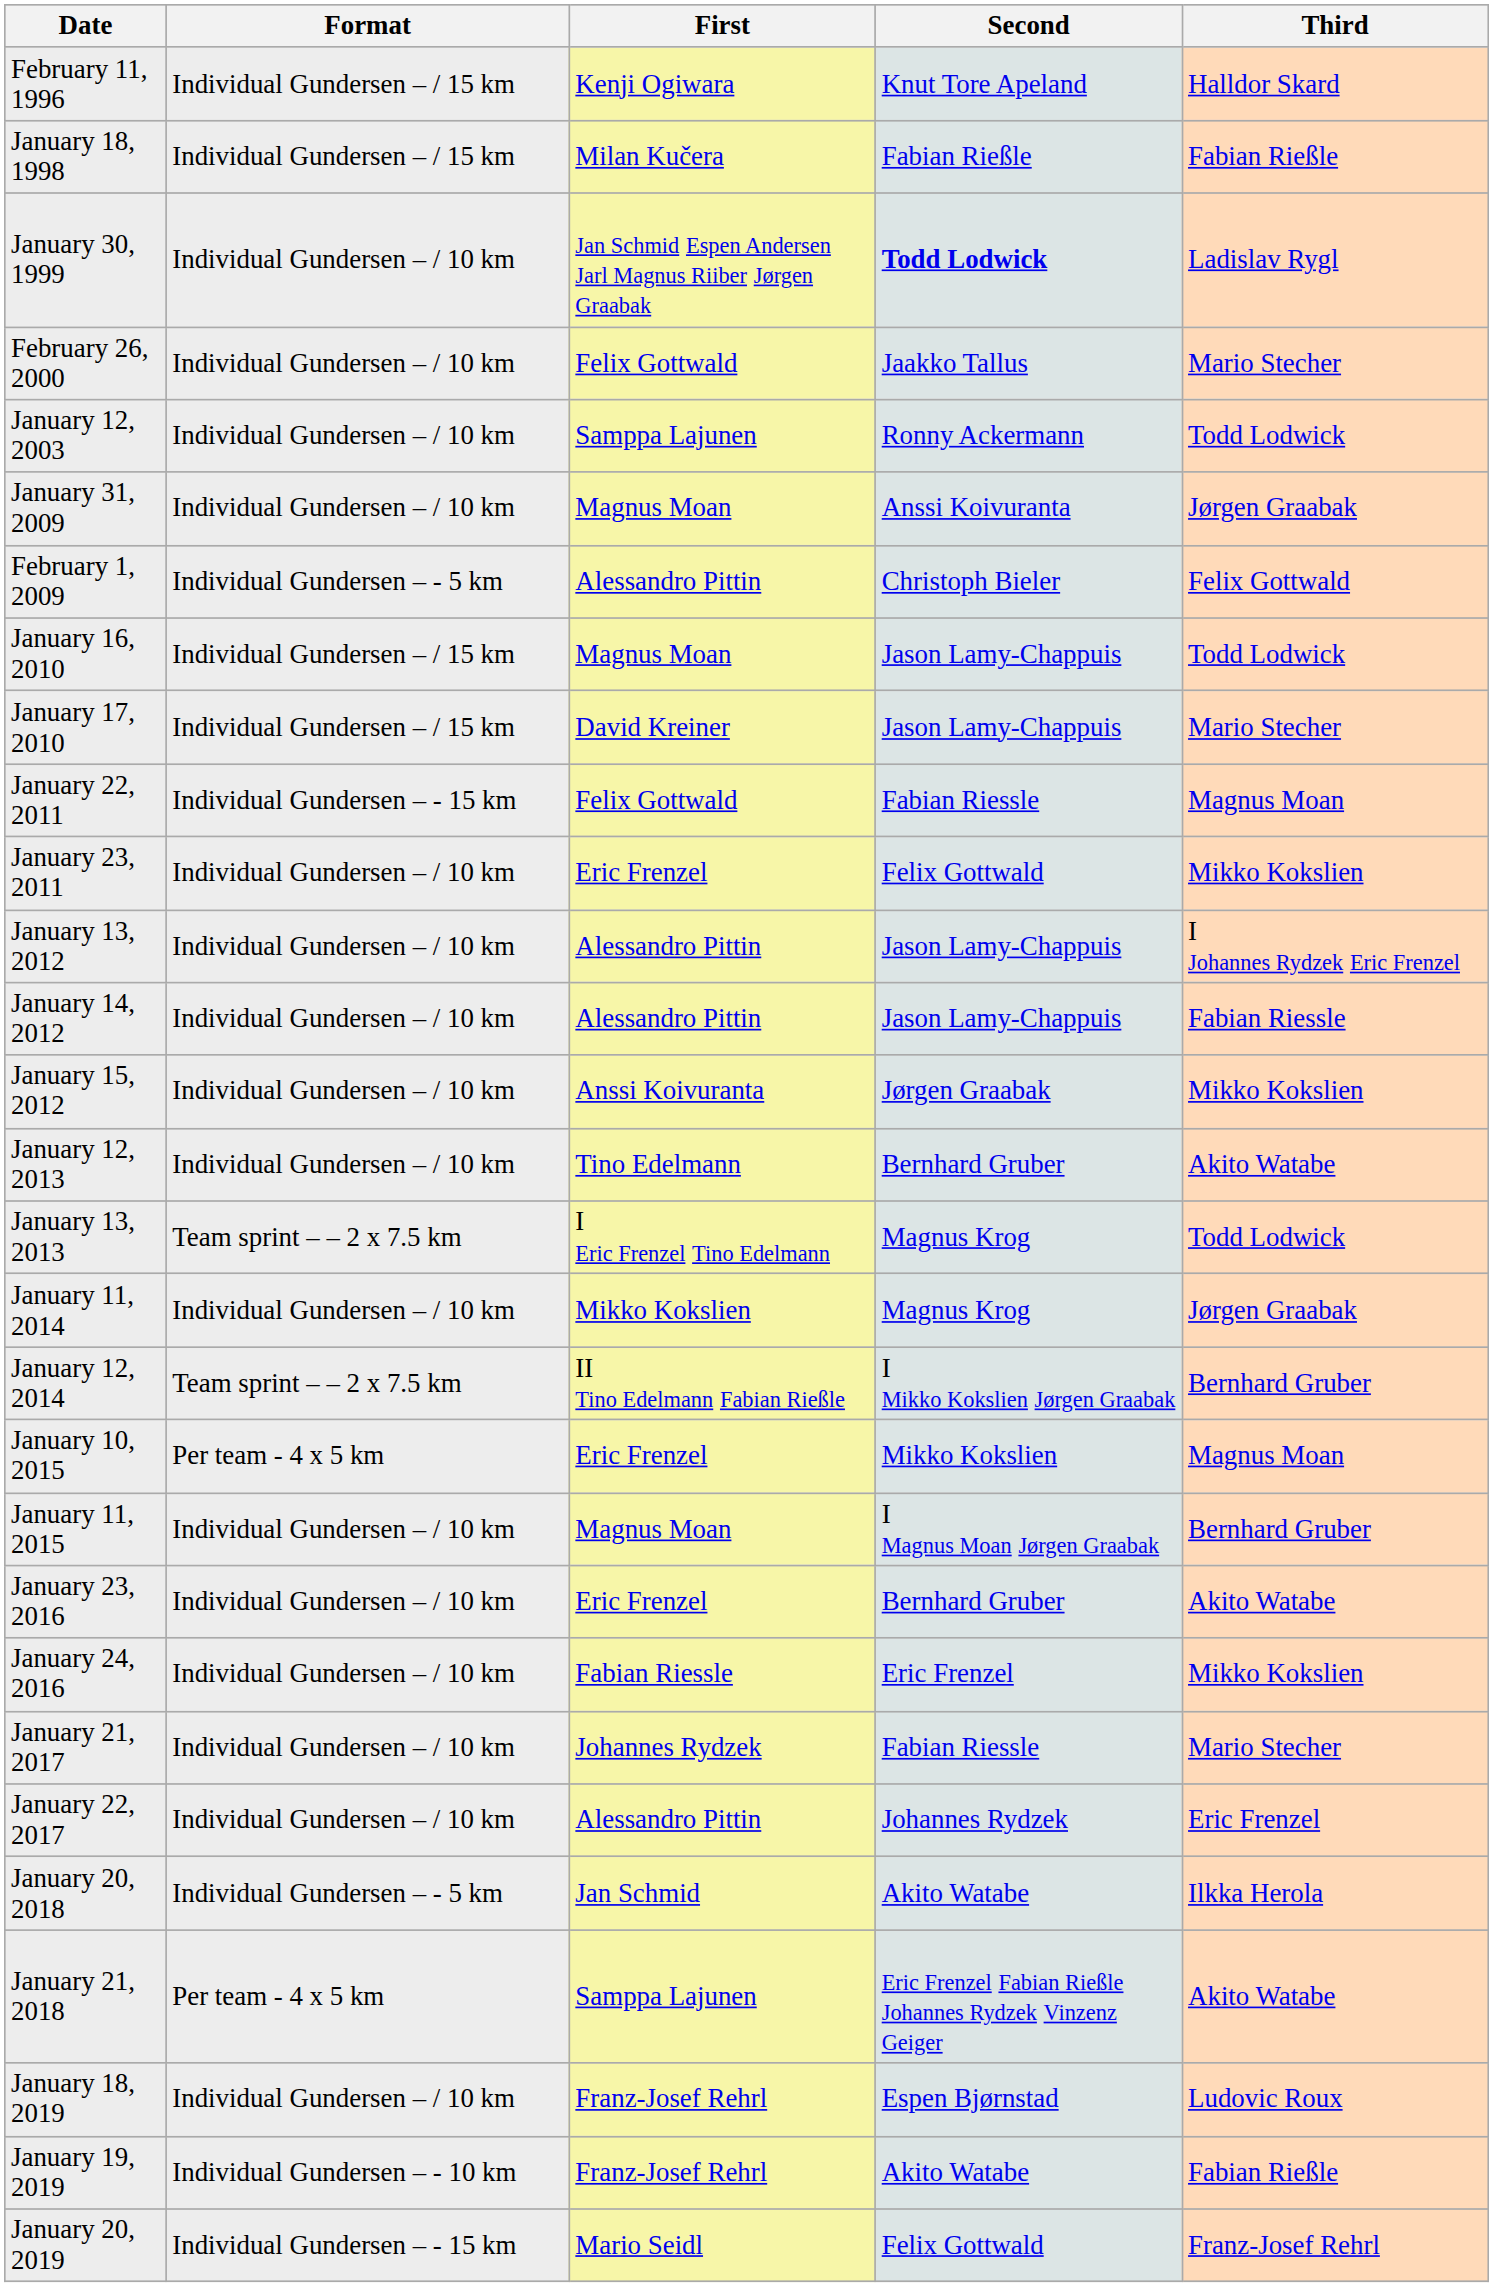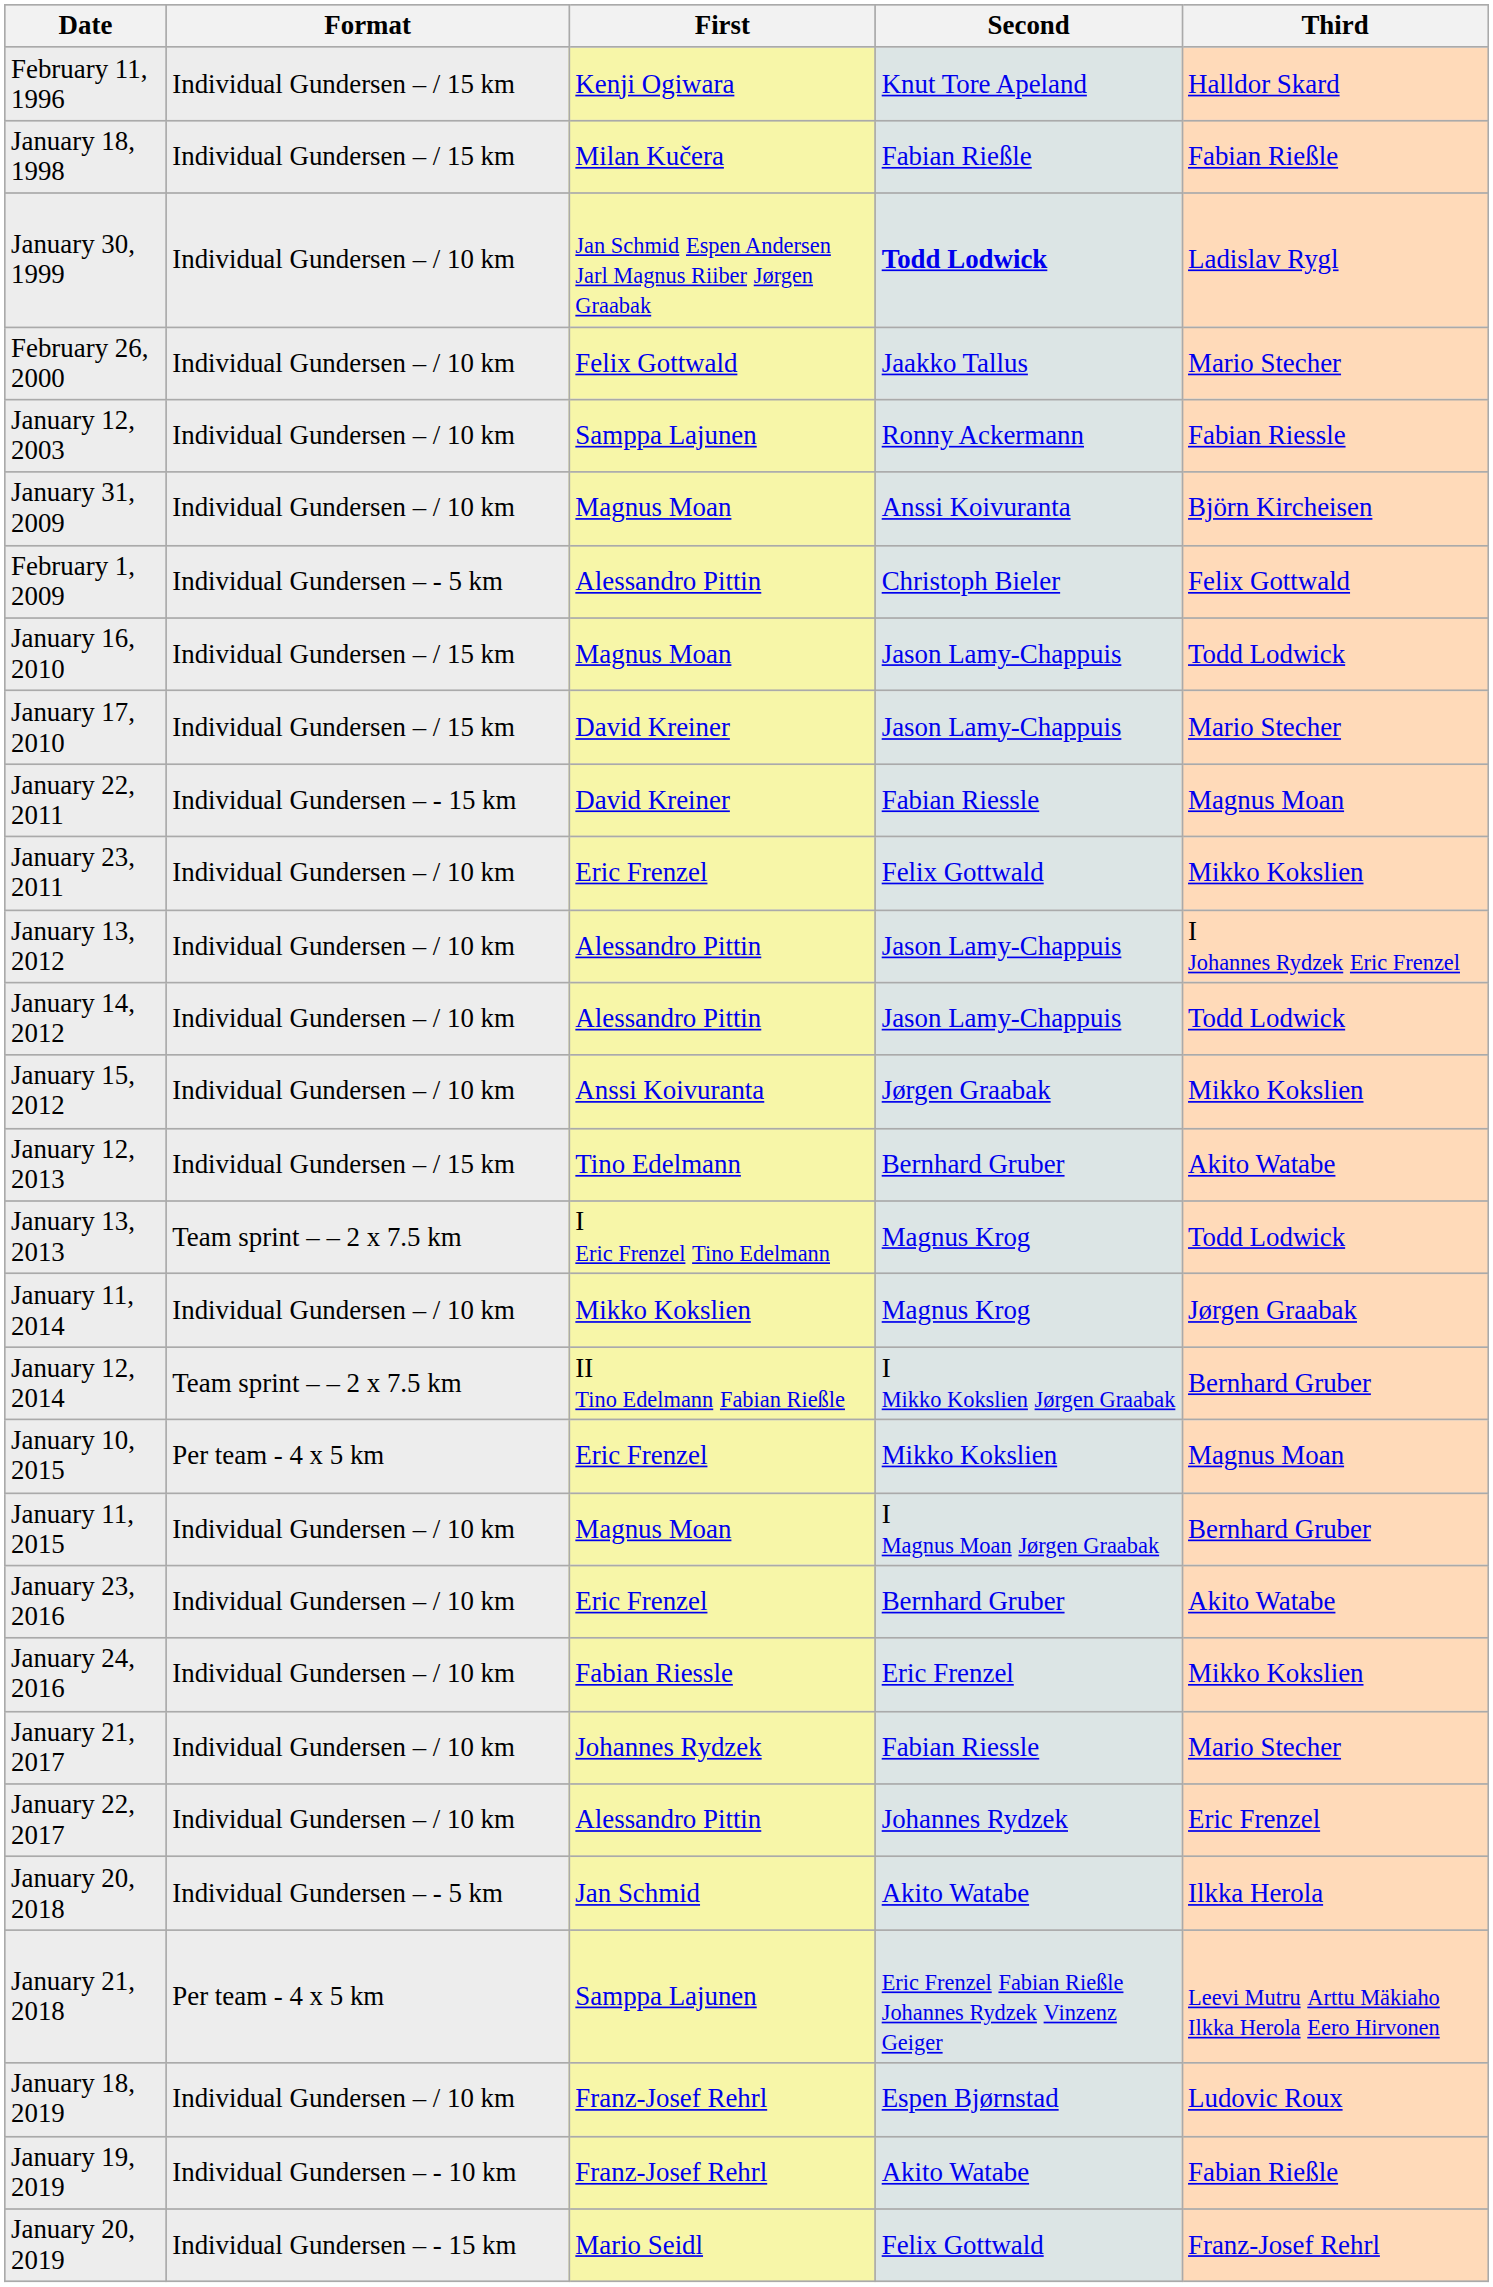January 12, 2003 | Third: Todd Lodwick -> Fabian Riessle
January 31, 2009 | Third: Jørgen Graabak -> Björn Kircheisen
January 22, 2011 | First: Felix Gottwald -> David Kreiner
January 14, 2012 | Third: Fabian Riessle -> Todd Lodwick
January 12, 2013 | Format: Individual Gundersen – / 10 km -> Individual Gundersen – / 15 km
January 21, 2018 | Third: Akito Watabe -> Leevi Mutru Arttu Mäkiaho Ilkka Herola Eero Hirvonen
